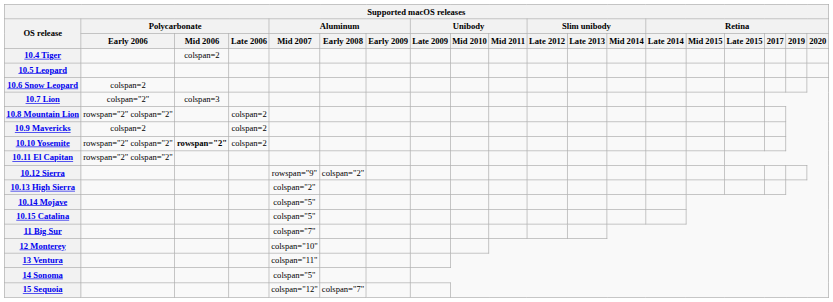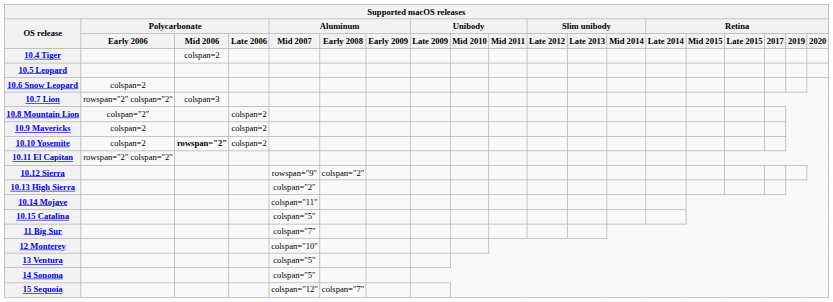10.7 Lion | Polycarbonate / Early 2006: colspan="2" -> rowspan="2" colspan="2"
10.8 Mountain Lion | Polycarbonate / Early 2006: rowspan="2" colspan="2" -> colspan="2"
10.10 Yosemite | Polycarbonate / Early 2006: rowspan="2" colspan="2" -> colspan=2
10.14 Mojave | Aluminum / Mid 2007: colspan="5" -> colspan="11"
13 Ventura | Aluminum / Mid 2007: colspan="11" -> colspan="5"
